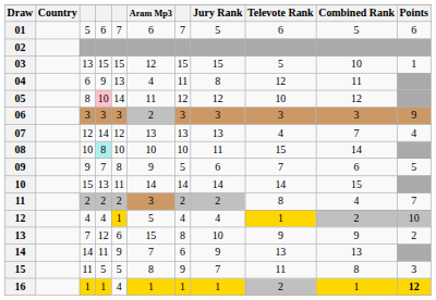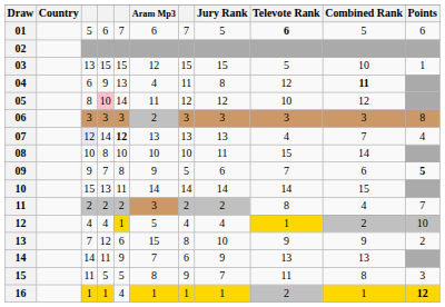01 | Televote Rank: normal -> bold
04 | Combined Rank: normal -> bold
06 | Points: 9 -> 8
07 | column 3: no background -> lavender background
07 | column 5: normal -> bold
08 | column 4: paleturquoise background -> no background
09 | Points: normal -> bold
